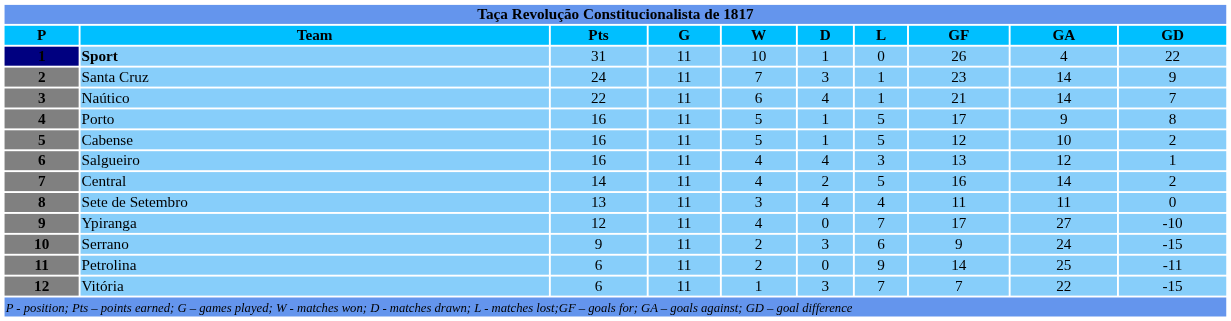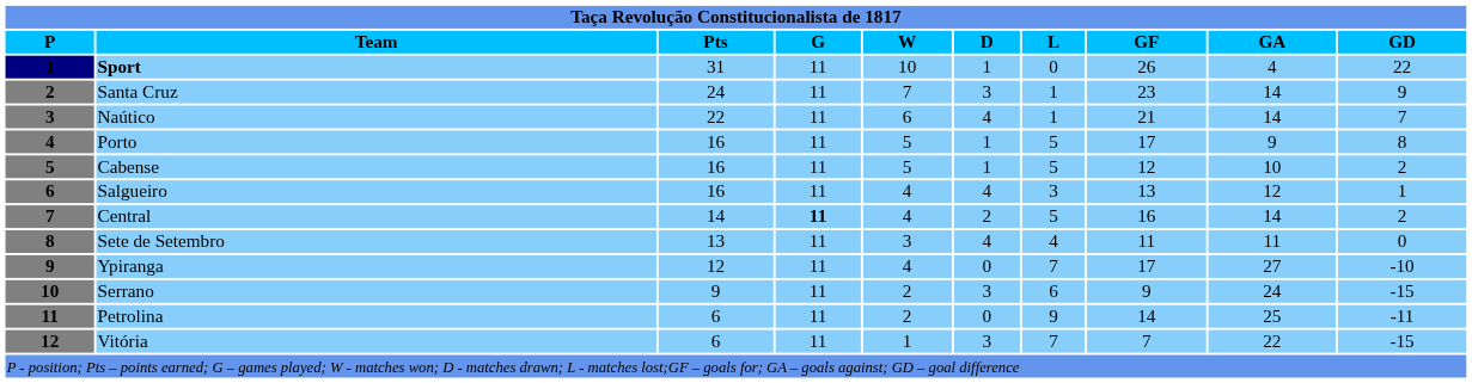Central | G: normal -> bold
